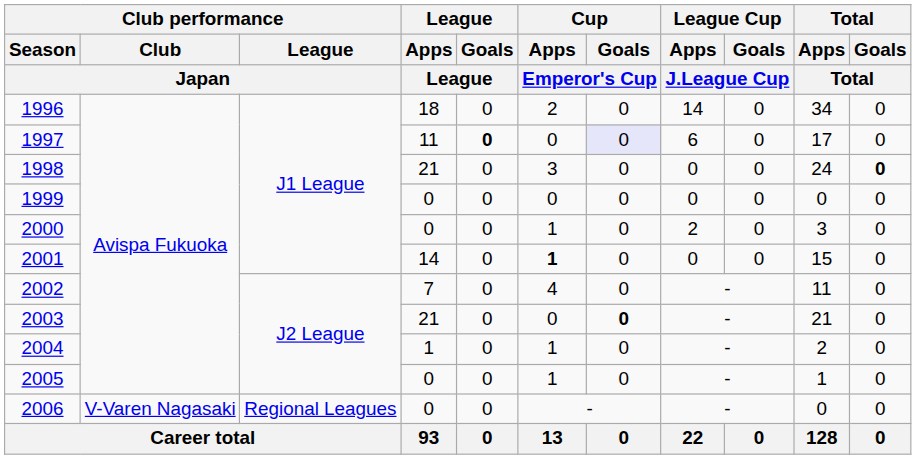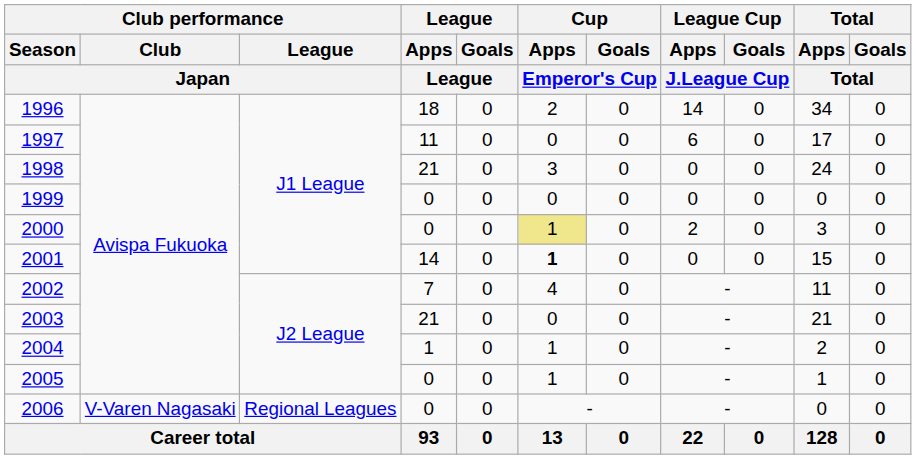1997 | League / Goals / League: bold -> normal
1997 | Cup / Goals / Emperor's Cup: lavender background -> no background
1998 | Total / Goals / Total: bold -> normal
2000 | Cup / Apps / Emperor's Cup: no background -> khaki background
2003 | Cup / Goals / Emperor's Cup: bold -> normal
